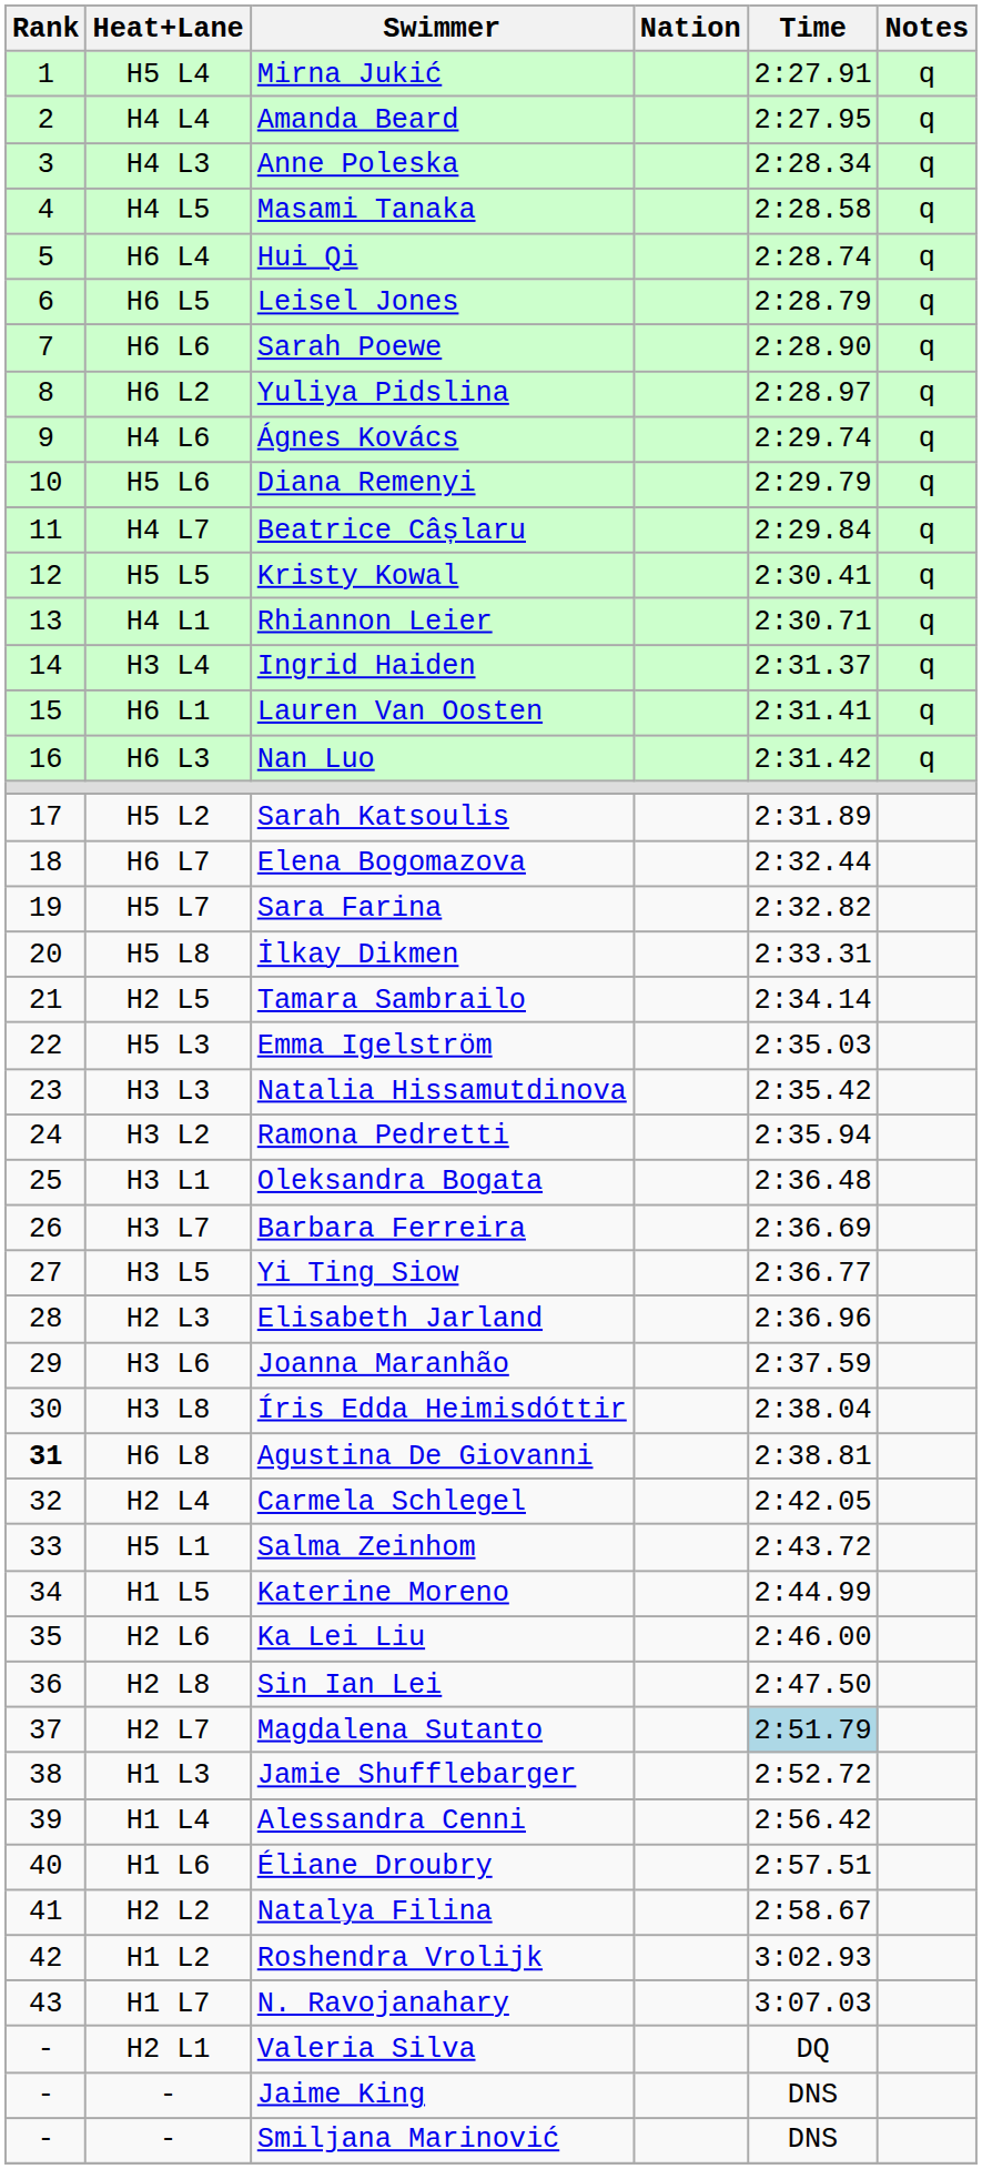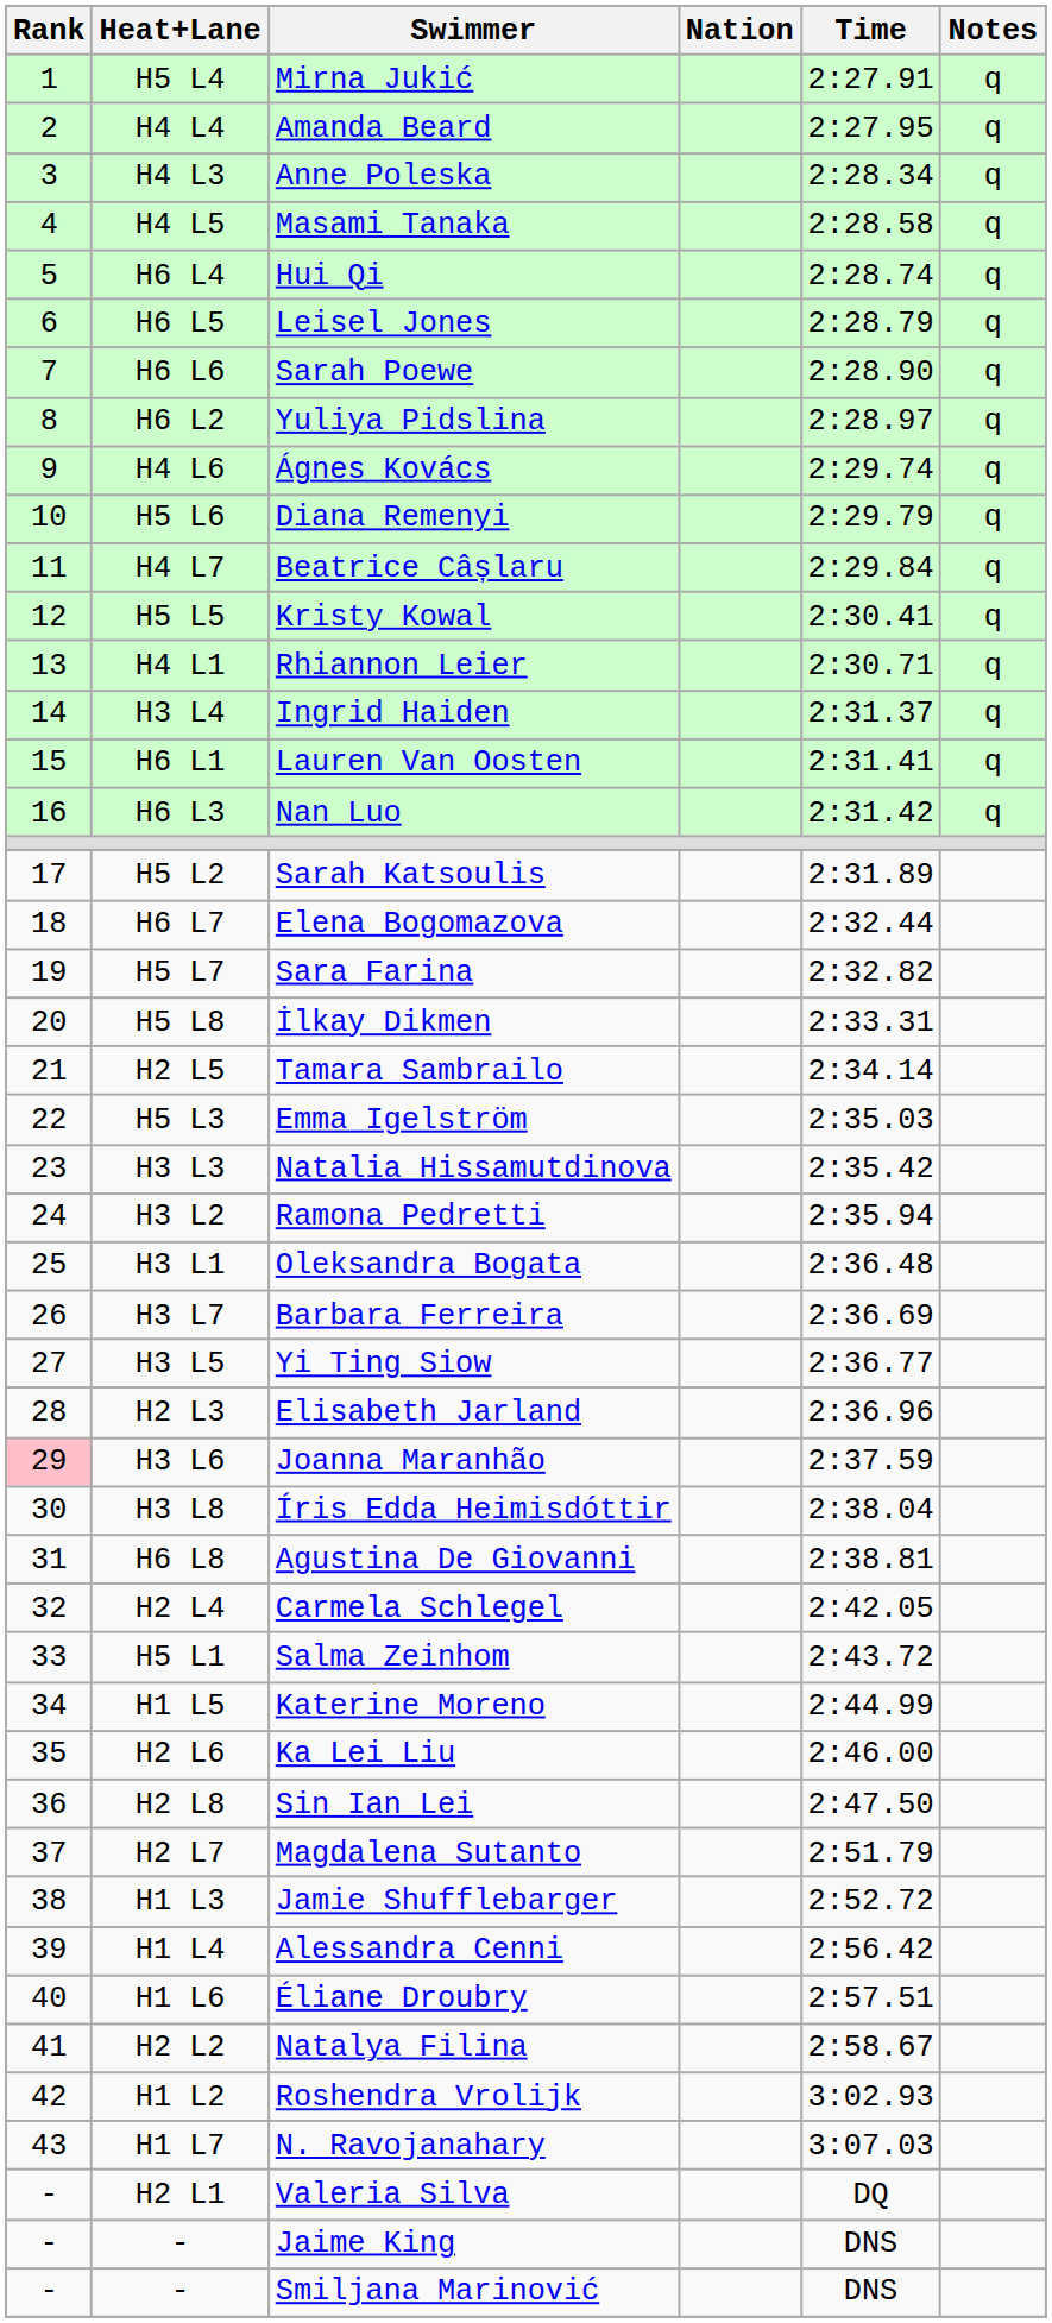Joanna Maranhão | Rank: no background -> pink background
Agustina De Giovanni | Rank: bold -> normal
Magdalena Sutanto | Time: lightblue background -> no background
